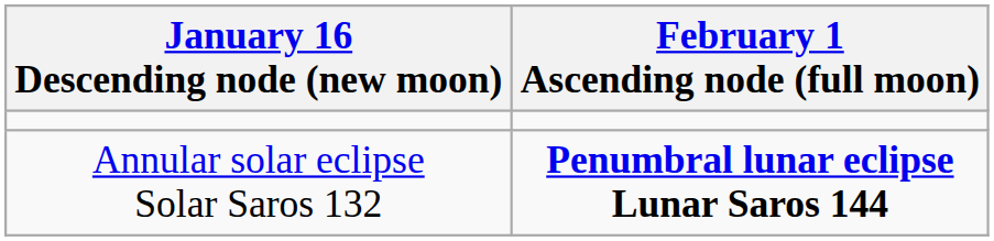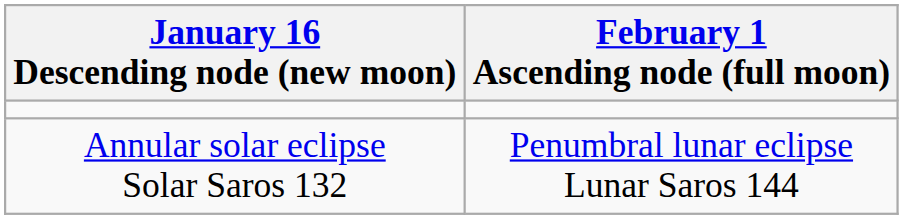Annular solar eclipse Solar Saros 132 | February 1 Ascending node (full moon): bold -> normal
